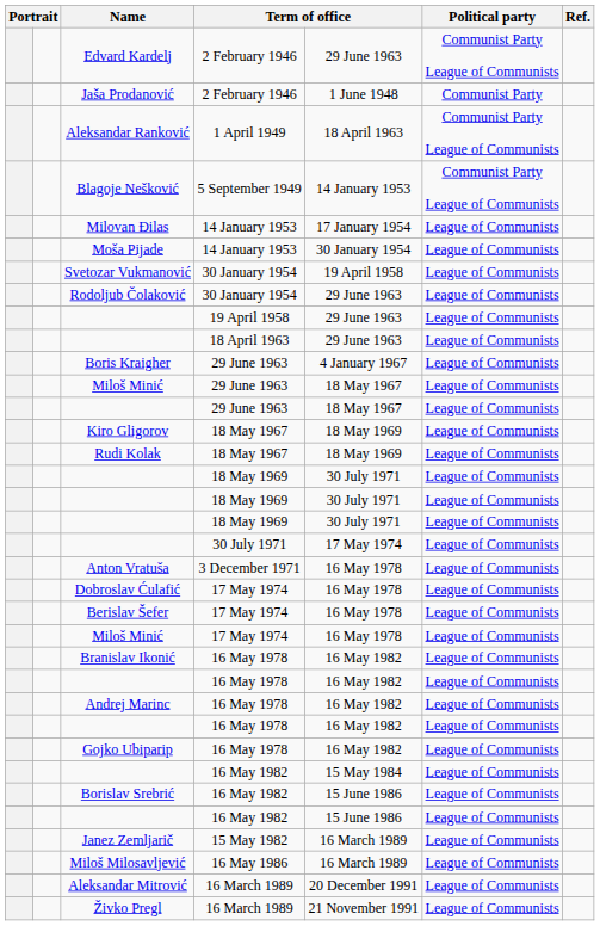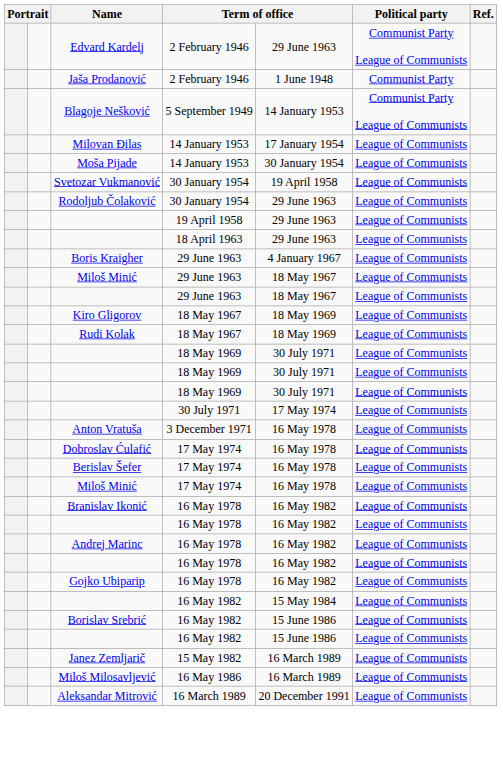- row: Aleksandar Ranković | 1 April 1949 | 18 April 1963 | Communist Party League of Communists
- row: Živko Pregl | 16 March 1989 | 21 November 1991 | League of Communists
